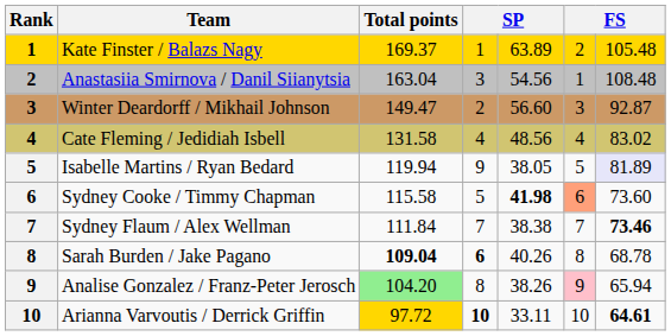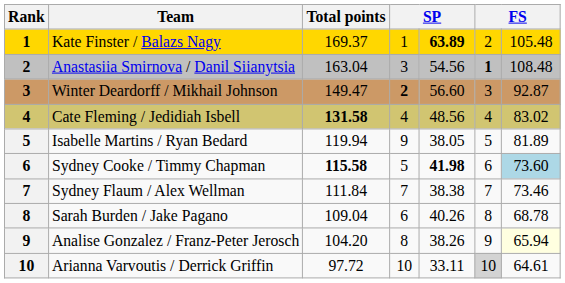Kate Finster / Balazs Nagy | column 5: normal -> bold
Anastasiia Smirnova / Danil Siianytsia | column 6: normal -> bold
Winter Deardorff / Mikhail Johnson | column 4: normal -> bold
Cate Fleming / Jedidiah Isbell | Total points: normal -> bold
Isabelle Martins / Ryan Bedard | column 7: lavender background -> no background
Sydney Cooke / Timmy Chapman | Total points: normal -> bold
Sydney Cooke / Timmy Chapman | column 6: lightsalmon background -> no background
Sydney Cooke / Timmy Chapman | column 7: no background -> lightblue background
Sydney Flaum / Alex Wellman | column 7: bold -> normal
Sarah Burden / Jake Pagano | Total points: bold -> normal
Sarah Burden / Jake Pagano | column 4: bold -> normal
Analise Gonzalez / Franz-Peter Jerosch | Total points: lightgreen background -> no background
Analise Gonzalez / Franz-Peter Jerosch | column 6: pink background -> no background
Analise Gonzalez / Franz-Peter Jerosch | column 7: no background -> lightyellow background
Arianna Varvoutis / Derrick Griffin | Total points: gold background -> no background
Arianna Varvoutis / Derrick Griffin | column 4: bold -> normal
Arianna Varvoutis / Derrick Griffin | column 6: no background -> lightgrey background
Arianna Varvoutis / Derrick Griffin | column 7: bold -> normal
